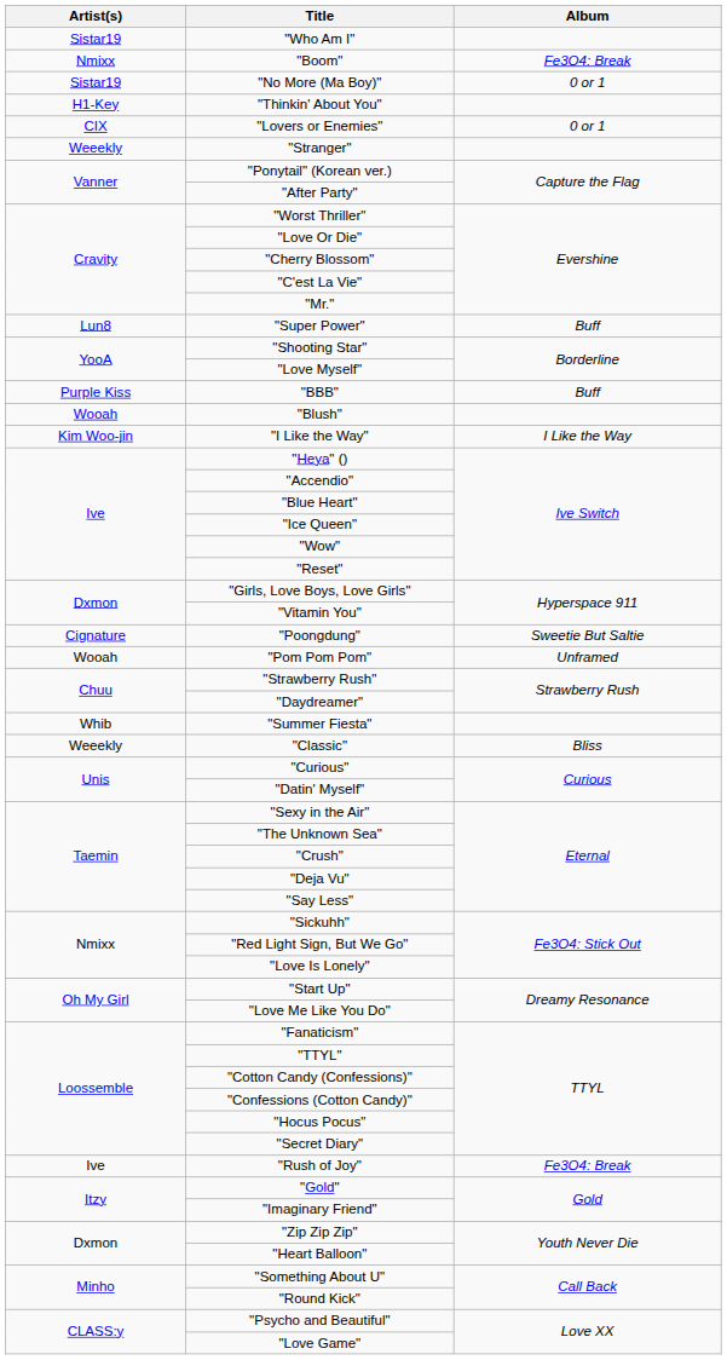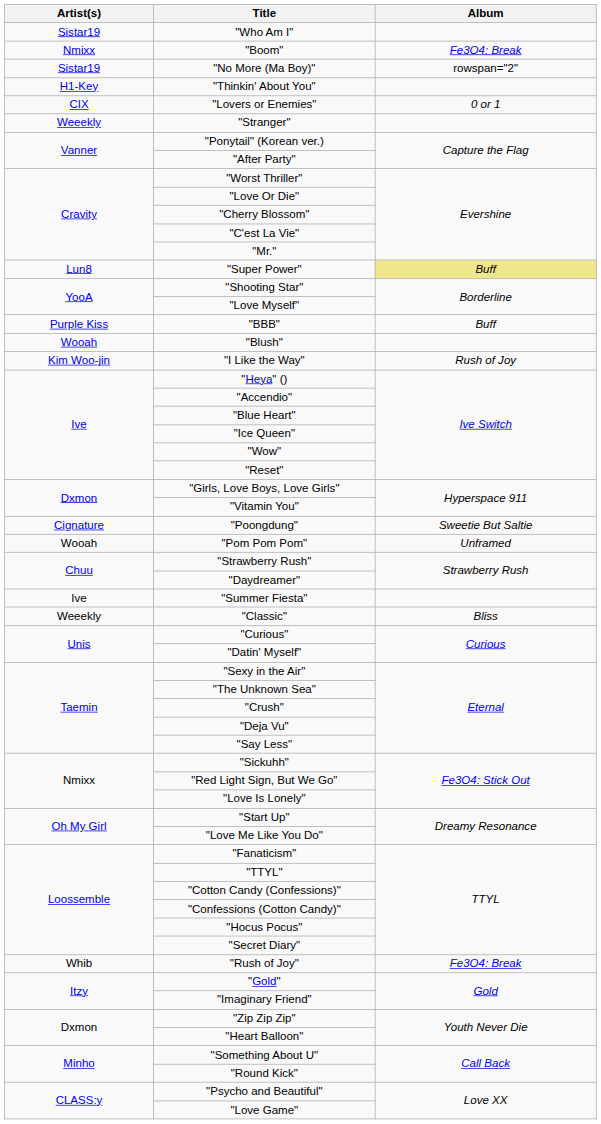"No More (Ma Boy)" | Album: 0 or 1 -> rowspan="2"
"Super Power" | Album: no background -> khaki background
"I Like the Way" | Album: I Like the Way -> Rush of Joy
"Summer Fiesta" | Artist(s): Whib -> Ive
"Rush of Joy" | Artist(s): Ive -> Whib
